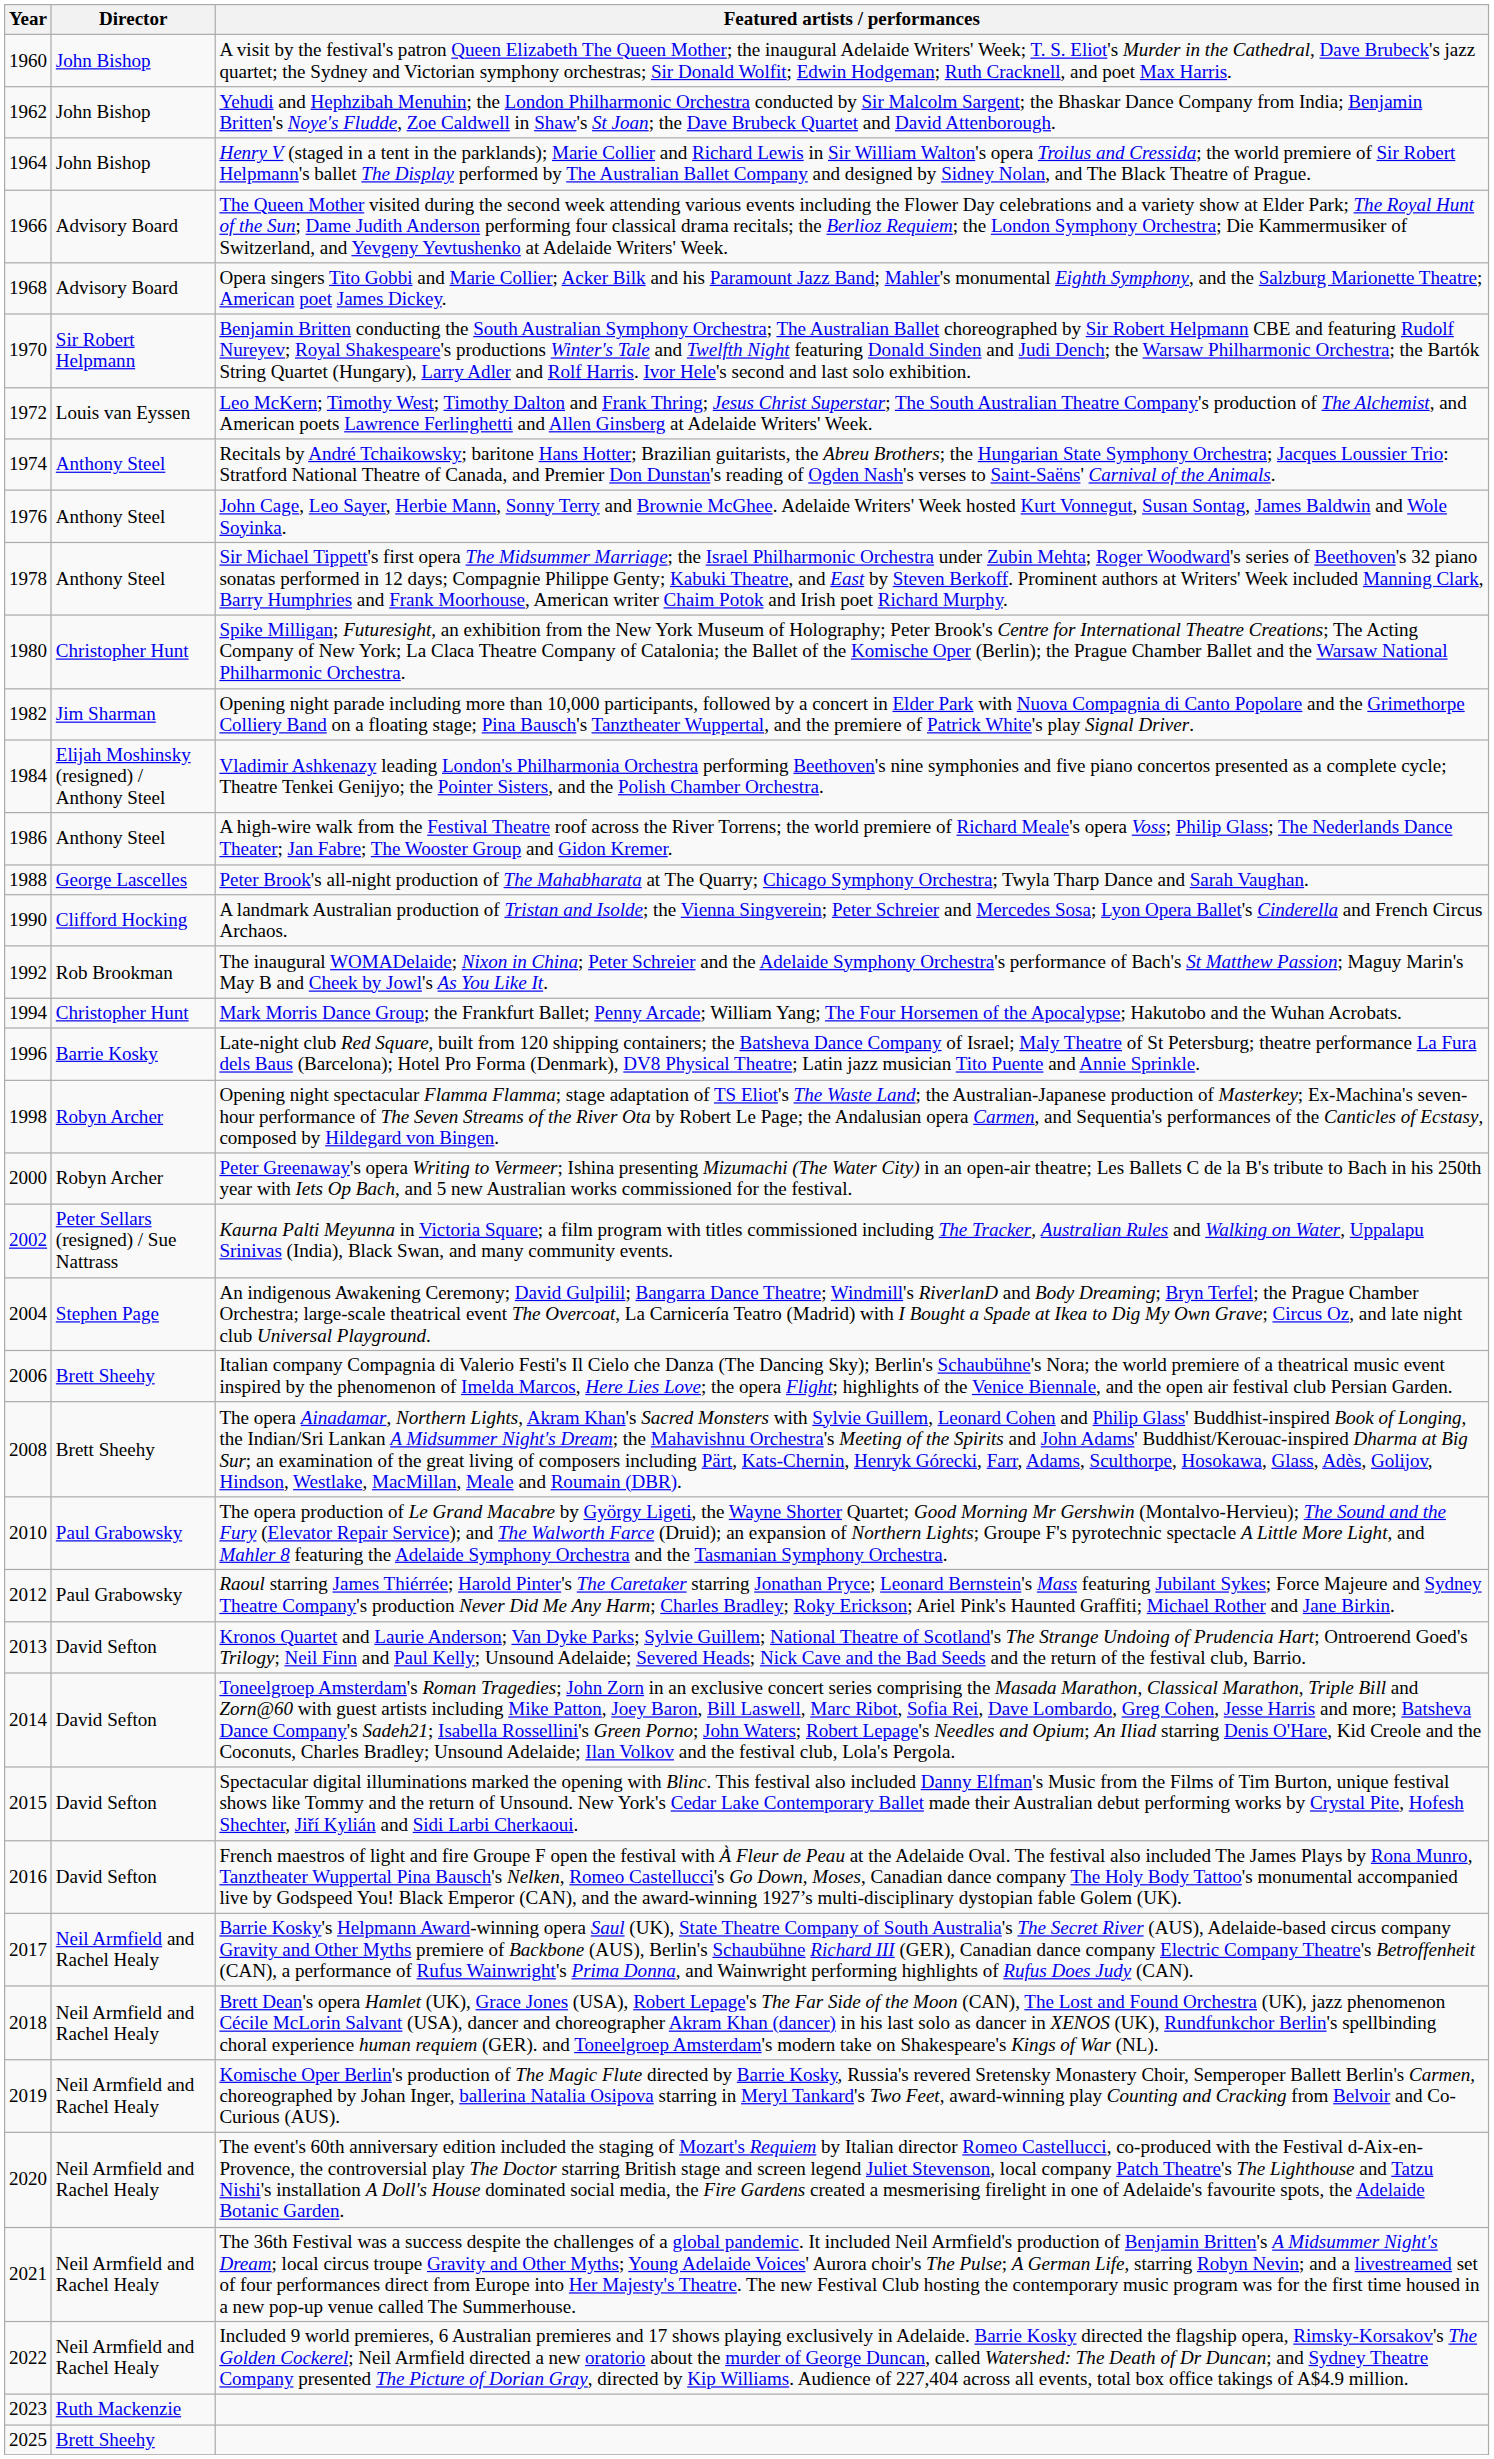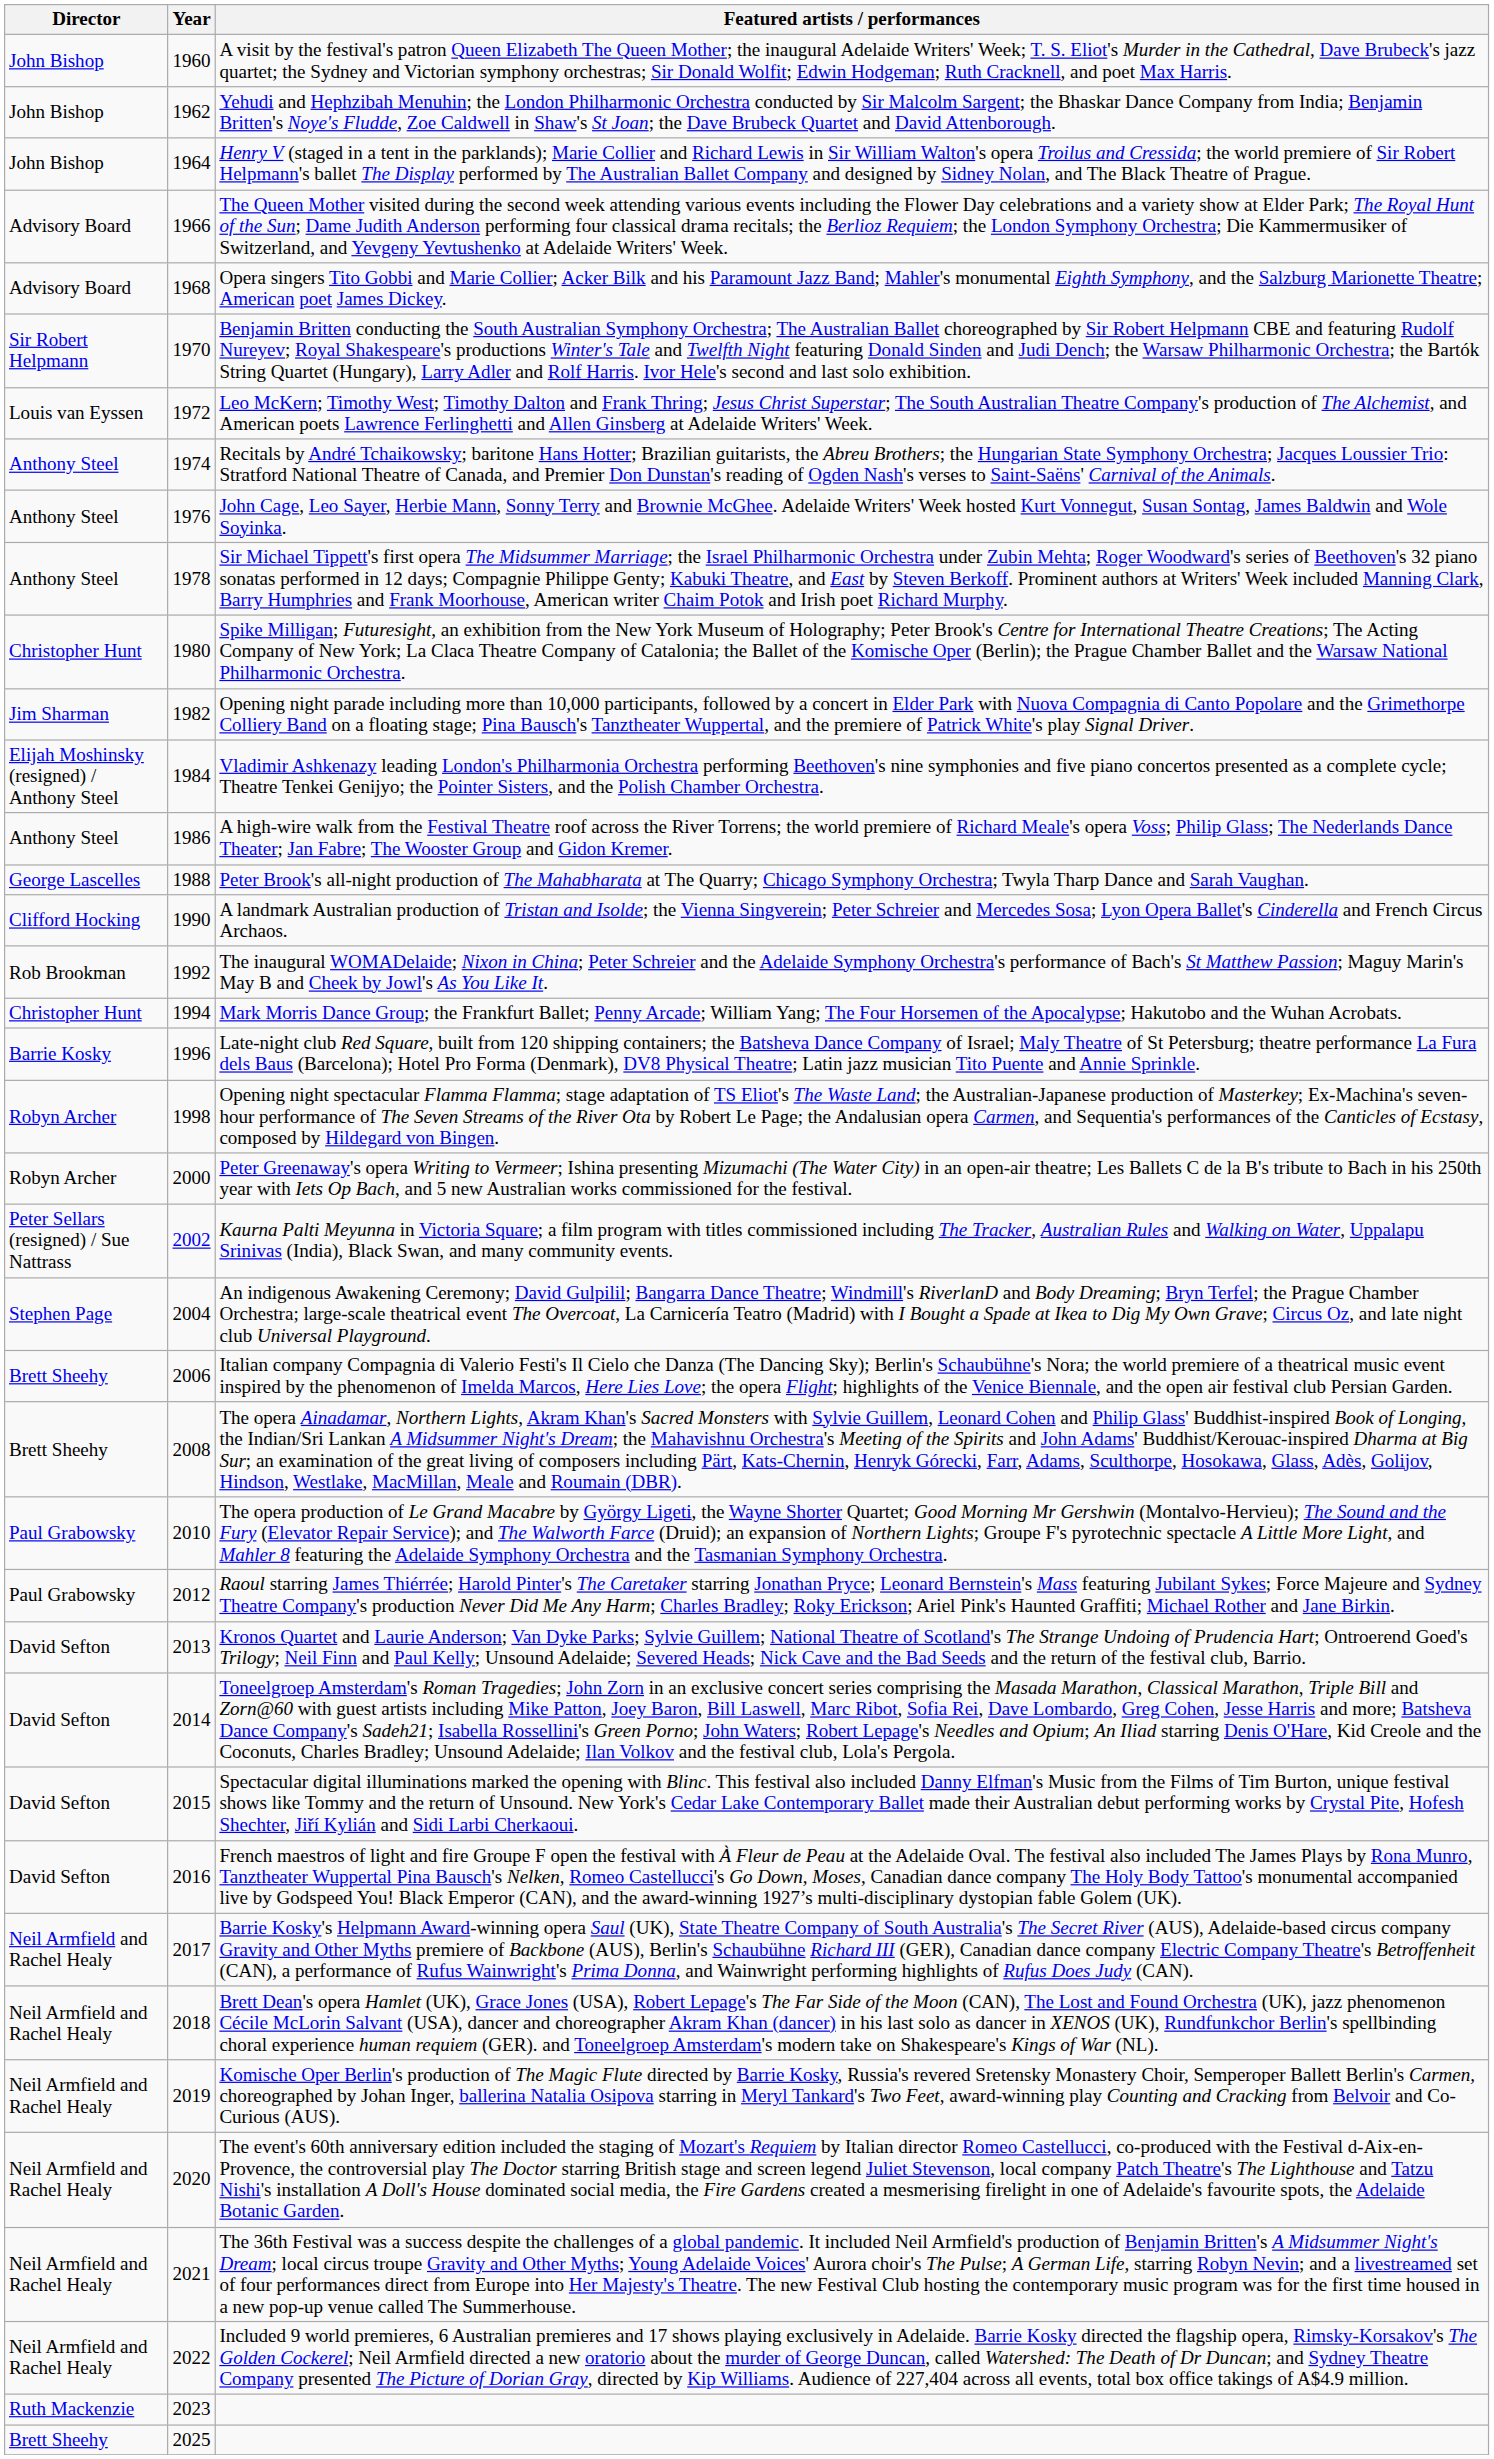columns swapped: Year <-> Director
